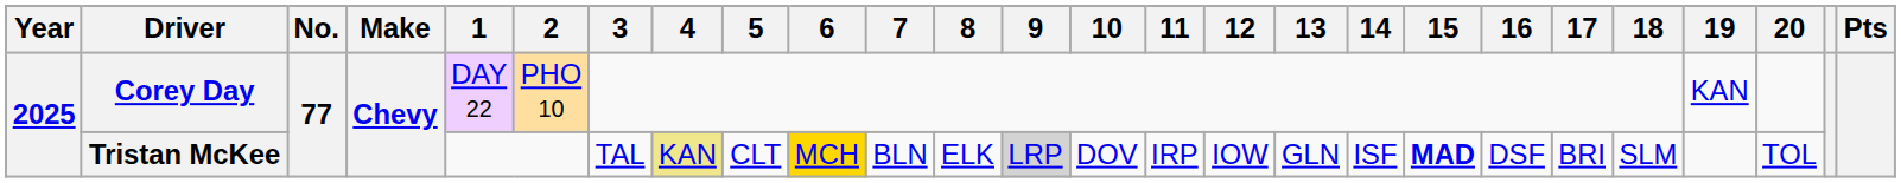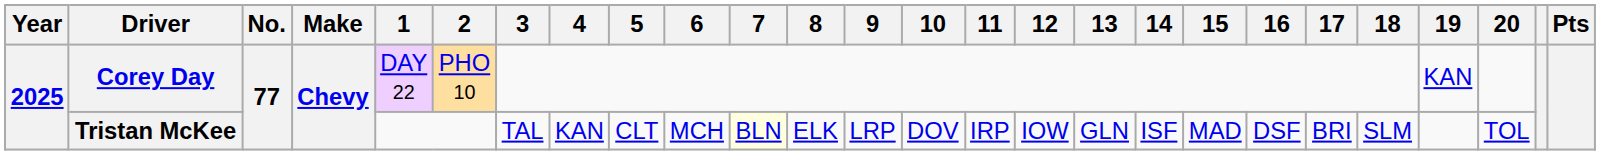Tristan McKee | 4: khaki background -> no background
Tristan McKee | 6: gold background -> no background
Tristan McKee | 7: no background -> lightyellow background
Tristan McKee | 9: lightgrey background -> no background
Tristan McKee | 15: bold -> normal
